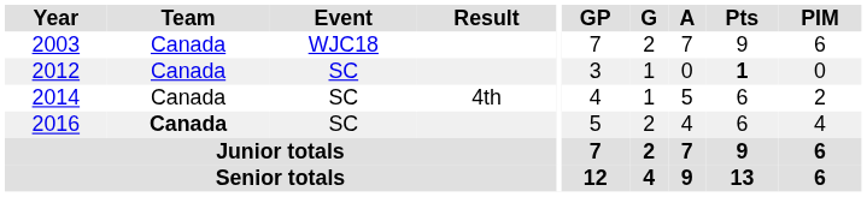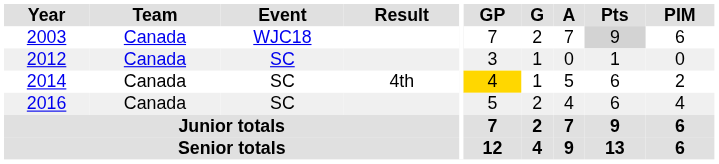2003 | Pts: no background -> lightgrey background
2012 | Pts: bold -> normal
2014 | GP: no background -> gold background
2016 | Team: bold -> normal
